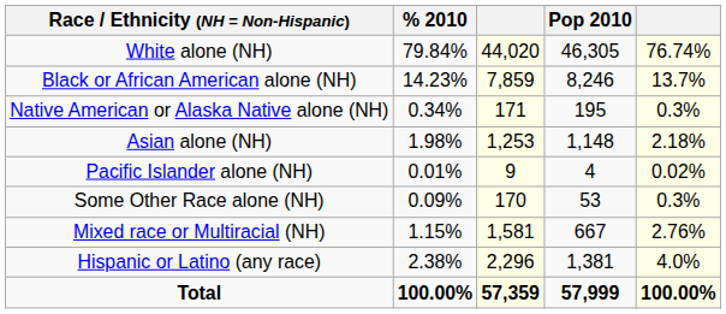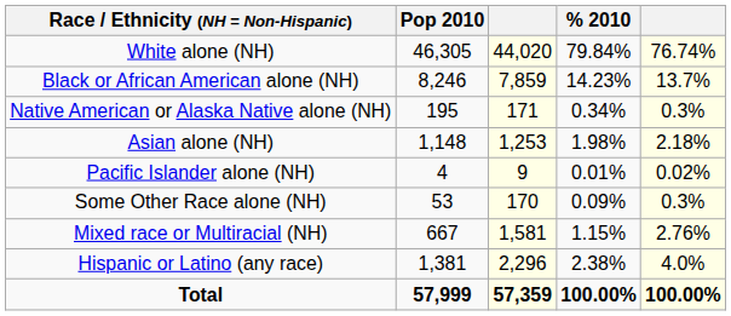columns swapped: Pop 2010 <-> % 2010
